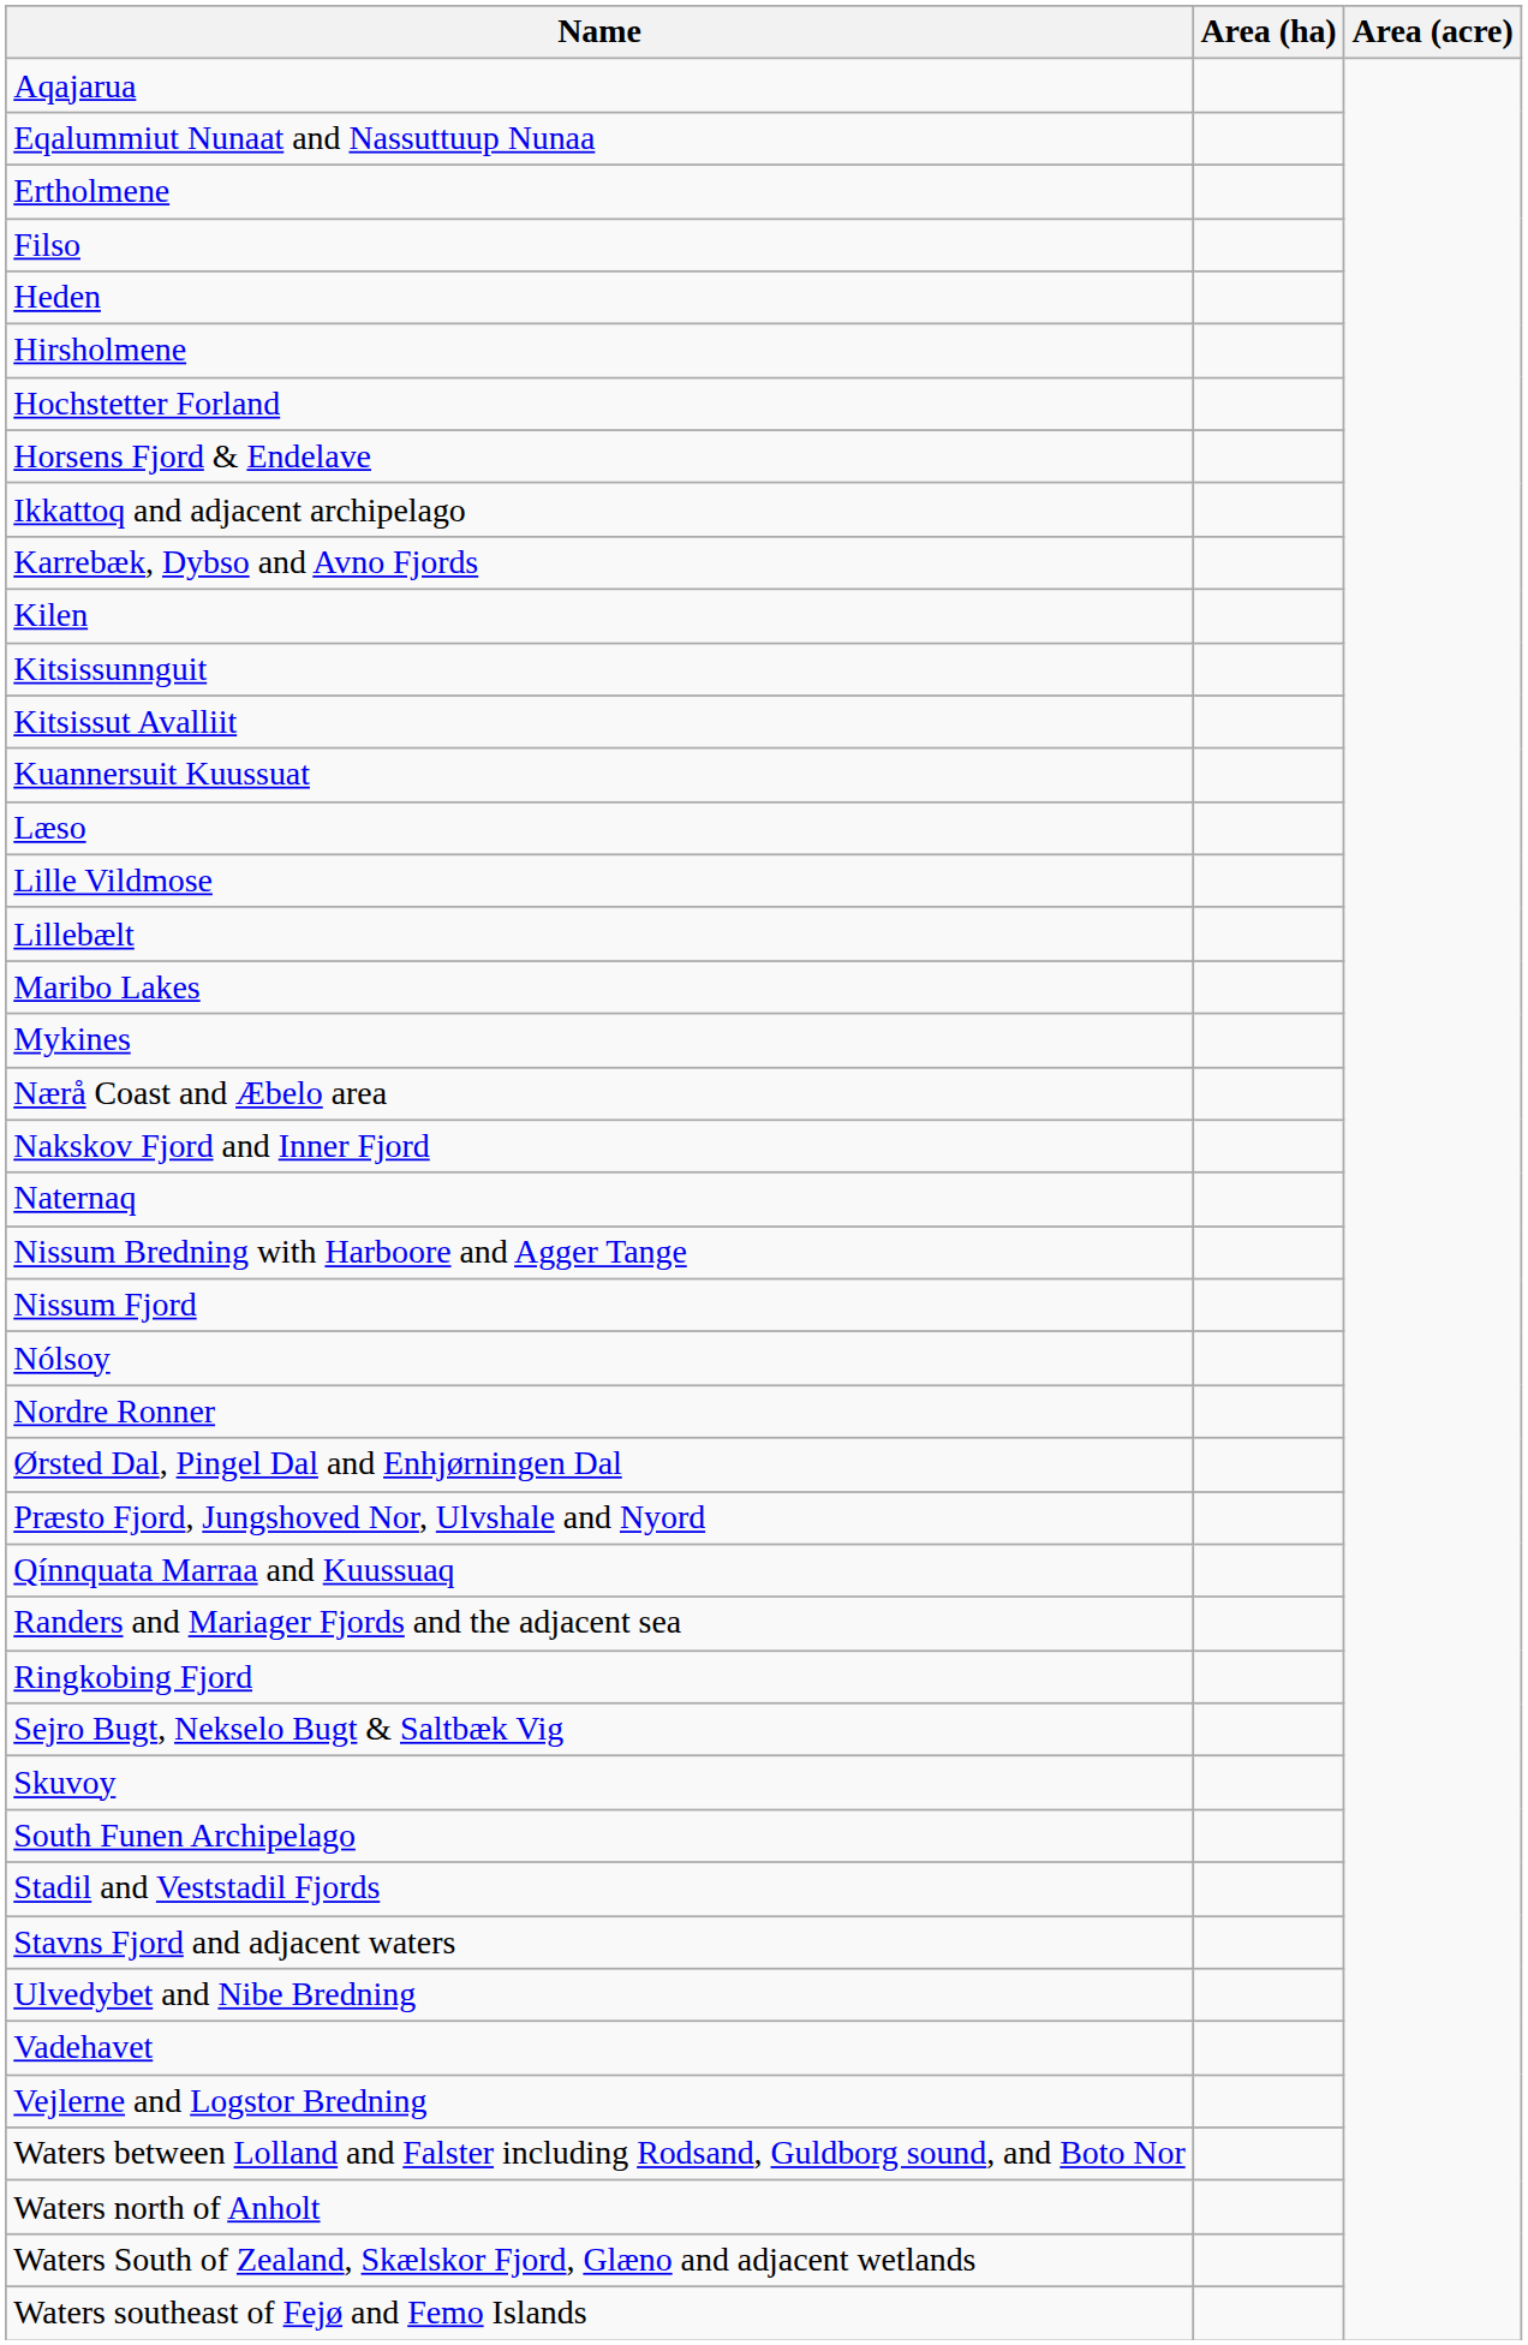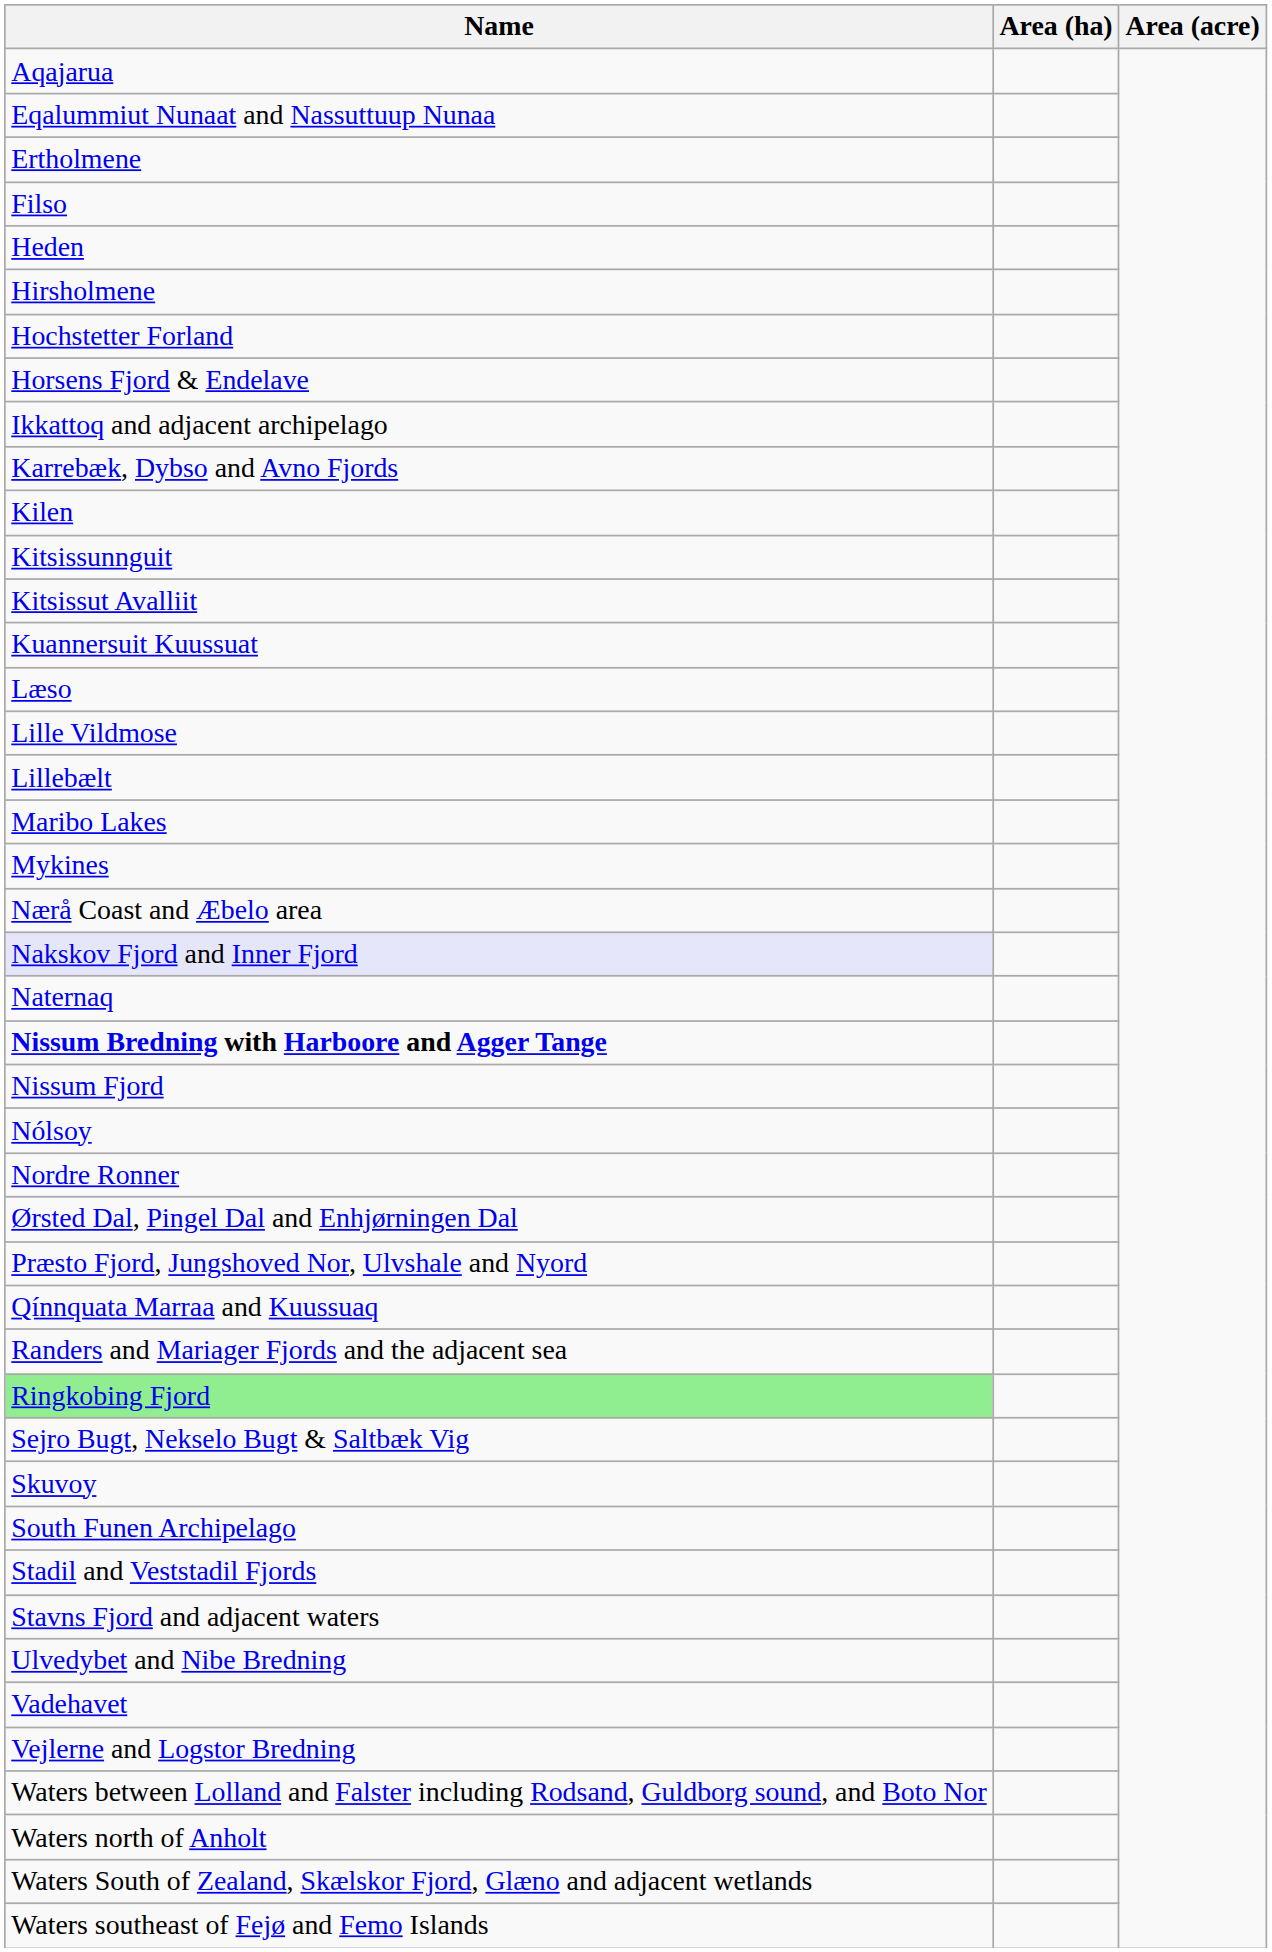Nakskov Fjord and Inner Fjord | Name: no background -> lavender background
Nissum Bredning with Harboore and Agger Tange | Name: normal -> bold
Ringkobing Fjord | Name: no background -> lightgreen background
